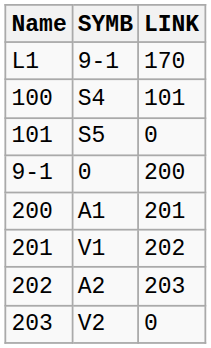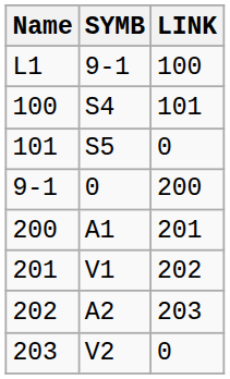L1 | LINK: 170 -> 100
